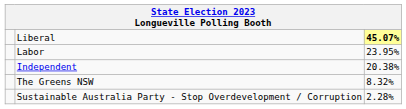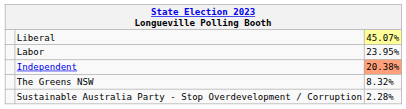Liberal | column 3: bold -> normal
Independent | column 3: no background -> lightsalmon background
